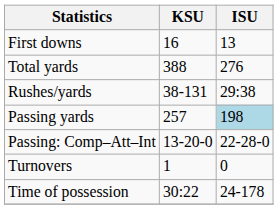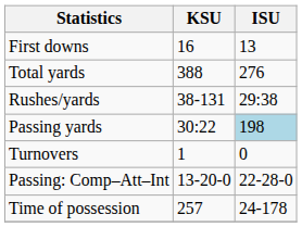Passing yards | KSU: 257 -> 30:22
rows swapped: Passing: Comp–Att–Int <-> Turnovers
Time of possession | KSU: 30:22 -> 257
